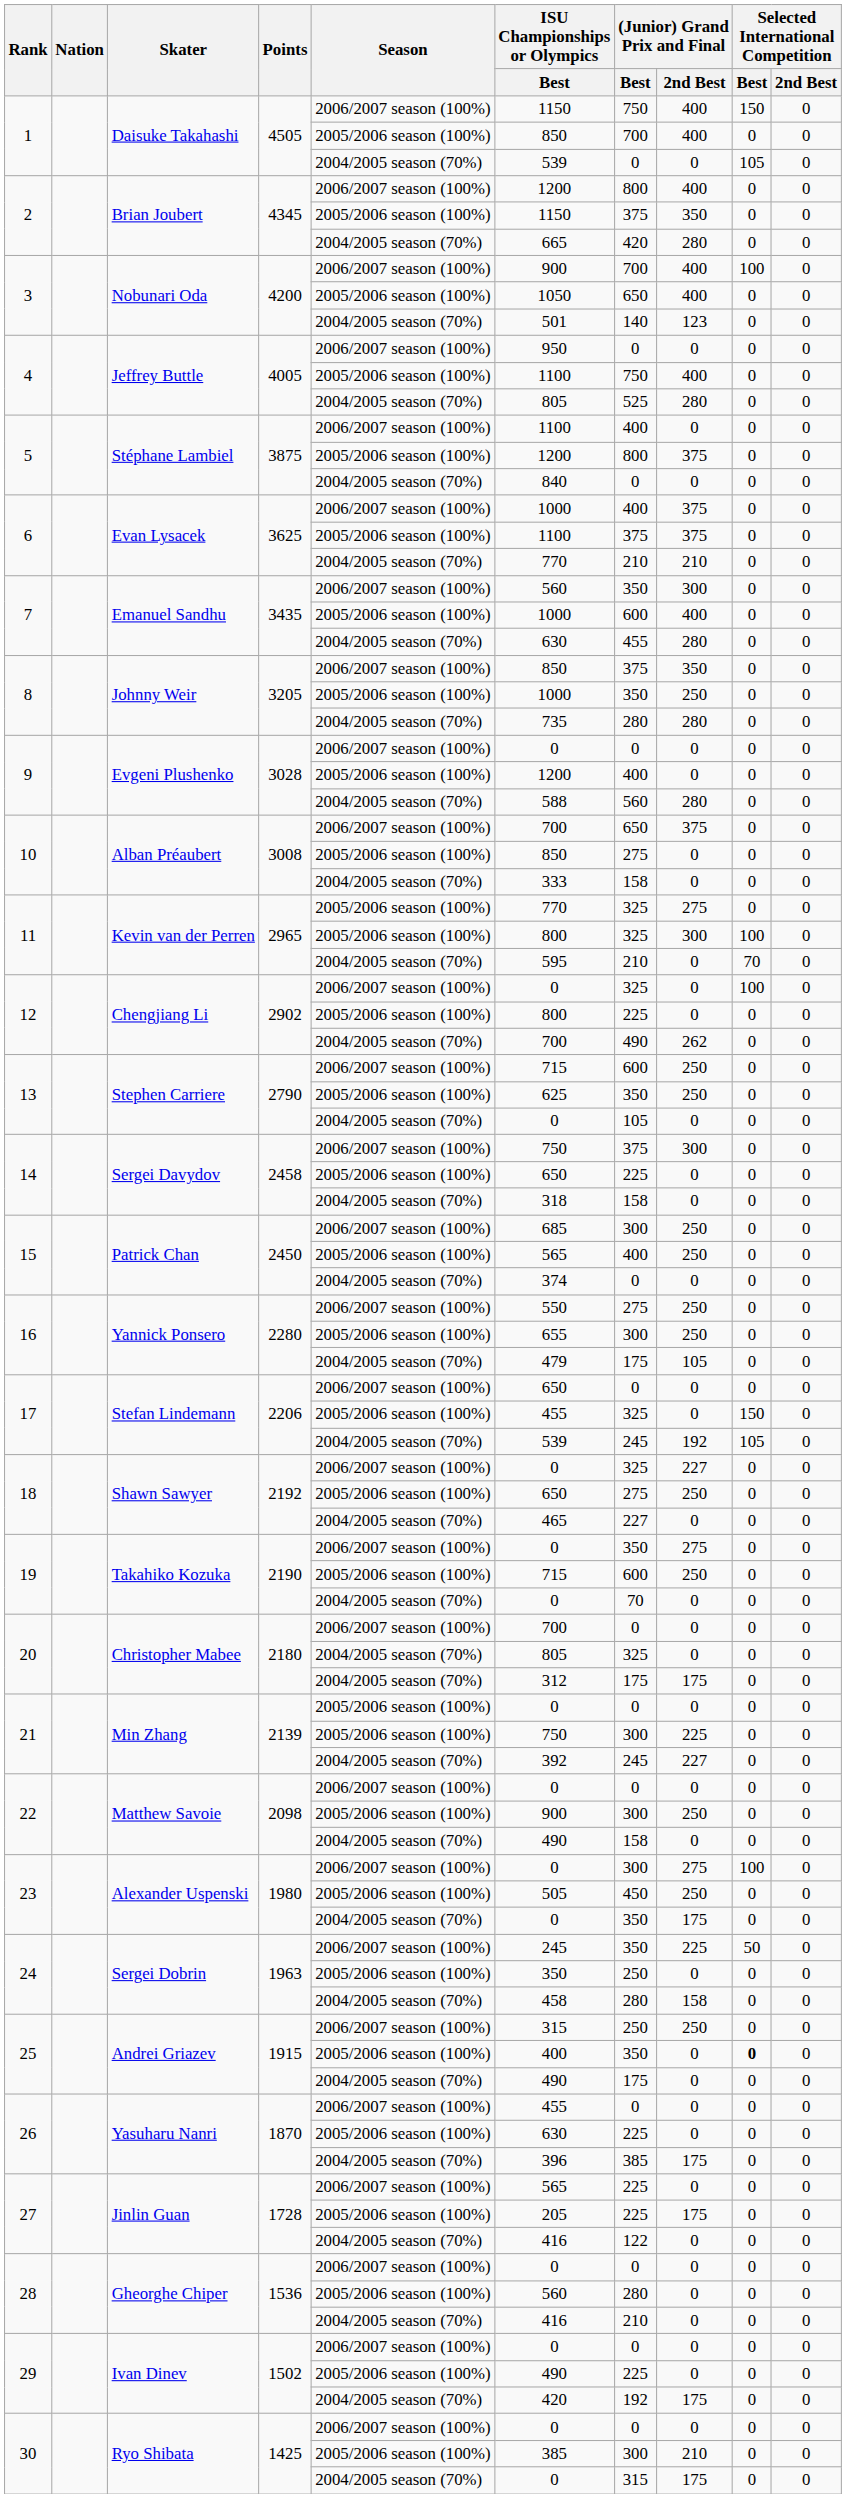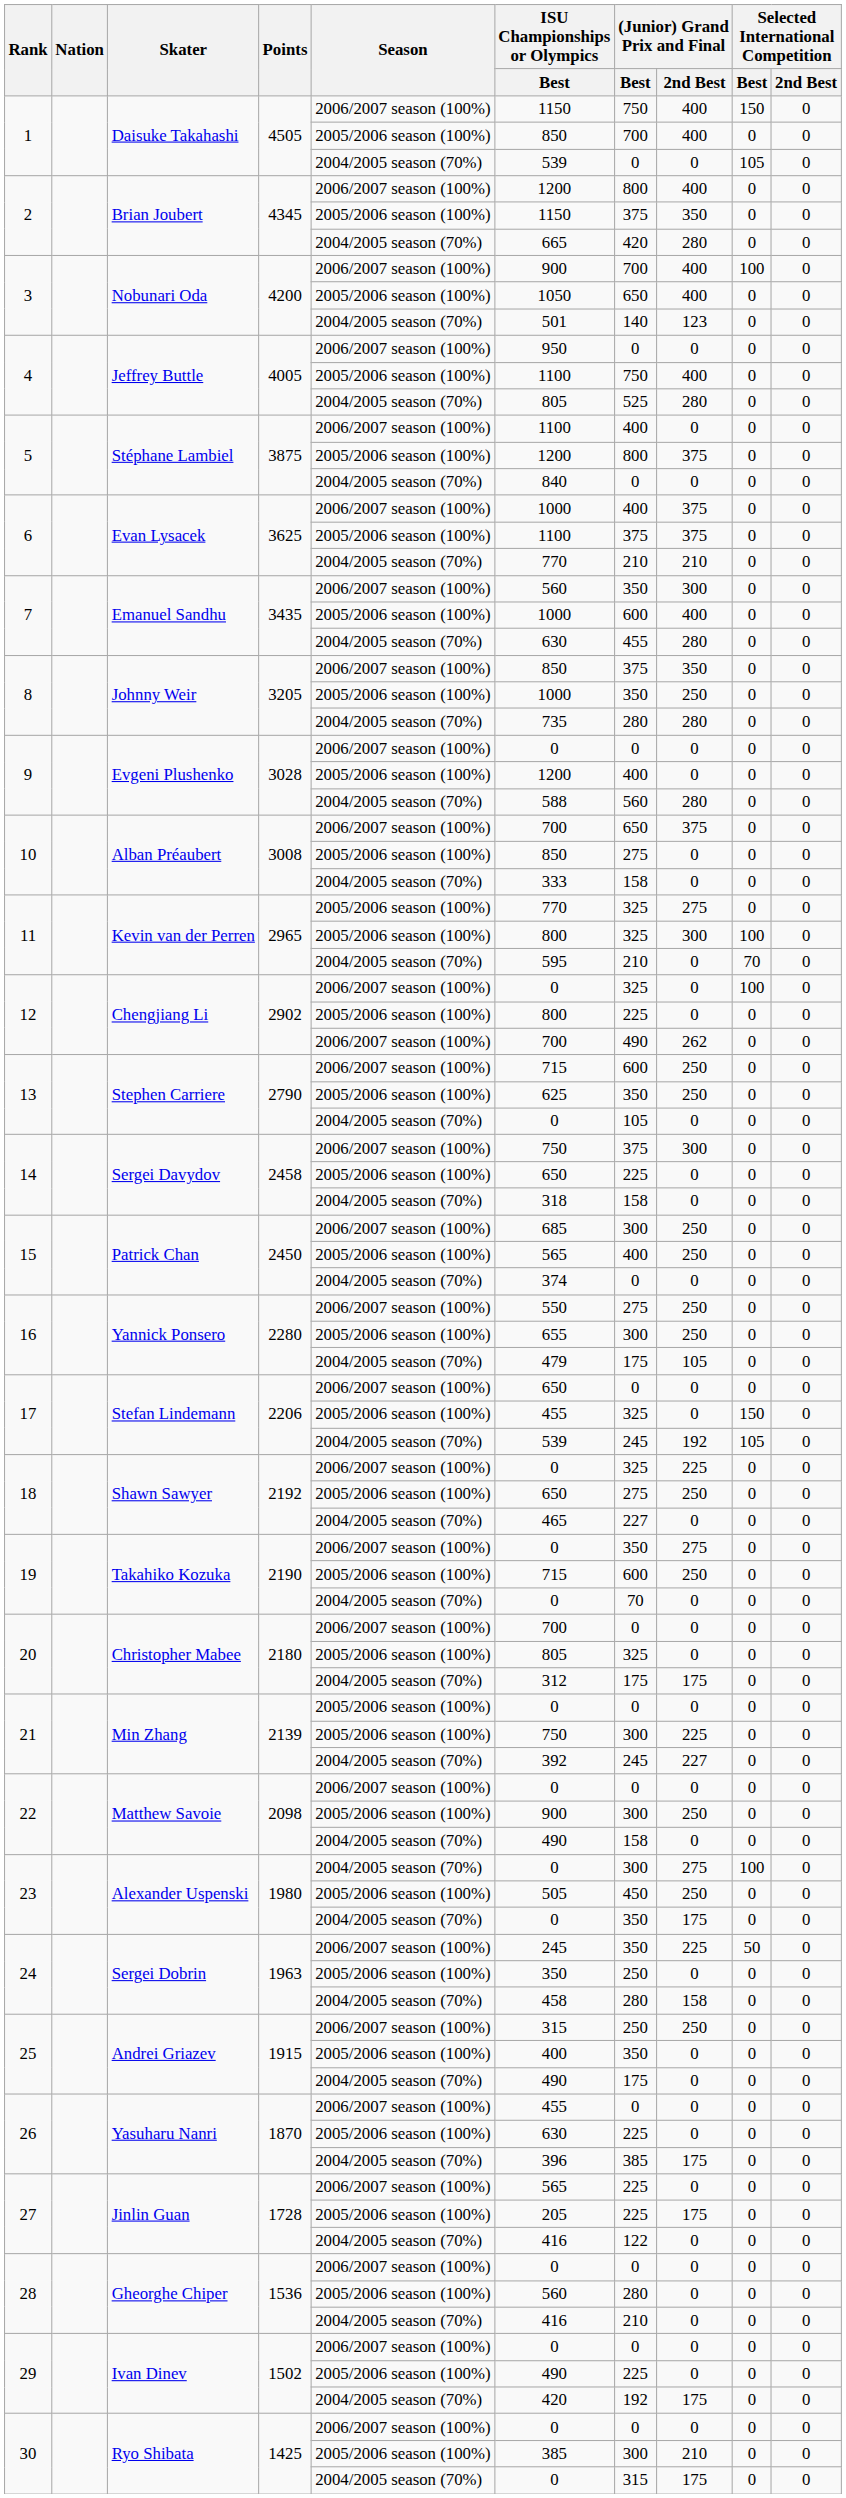row 38 | Season: 2004/2005 season (70%) -> 2006/2007 season (100%)
row 54 | (Junior) Grand Prix and Final / 2nd Best: 227 -> 225
row 61 | Season: 2004/2005 season (70%) -> 2005/2006 season (100%)
row 69 | Season: 2006/2007 season (100%) -> 2004/2005 season (70%)
row 76 | Selected International Competition / Best: bold -> normal
